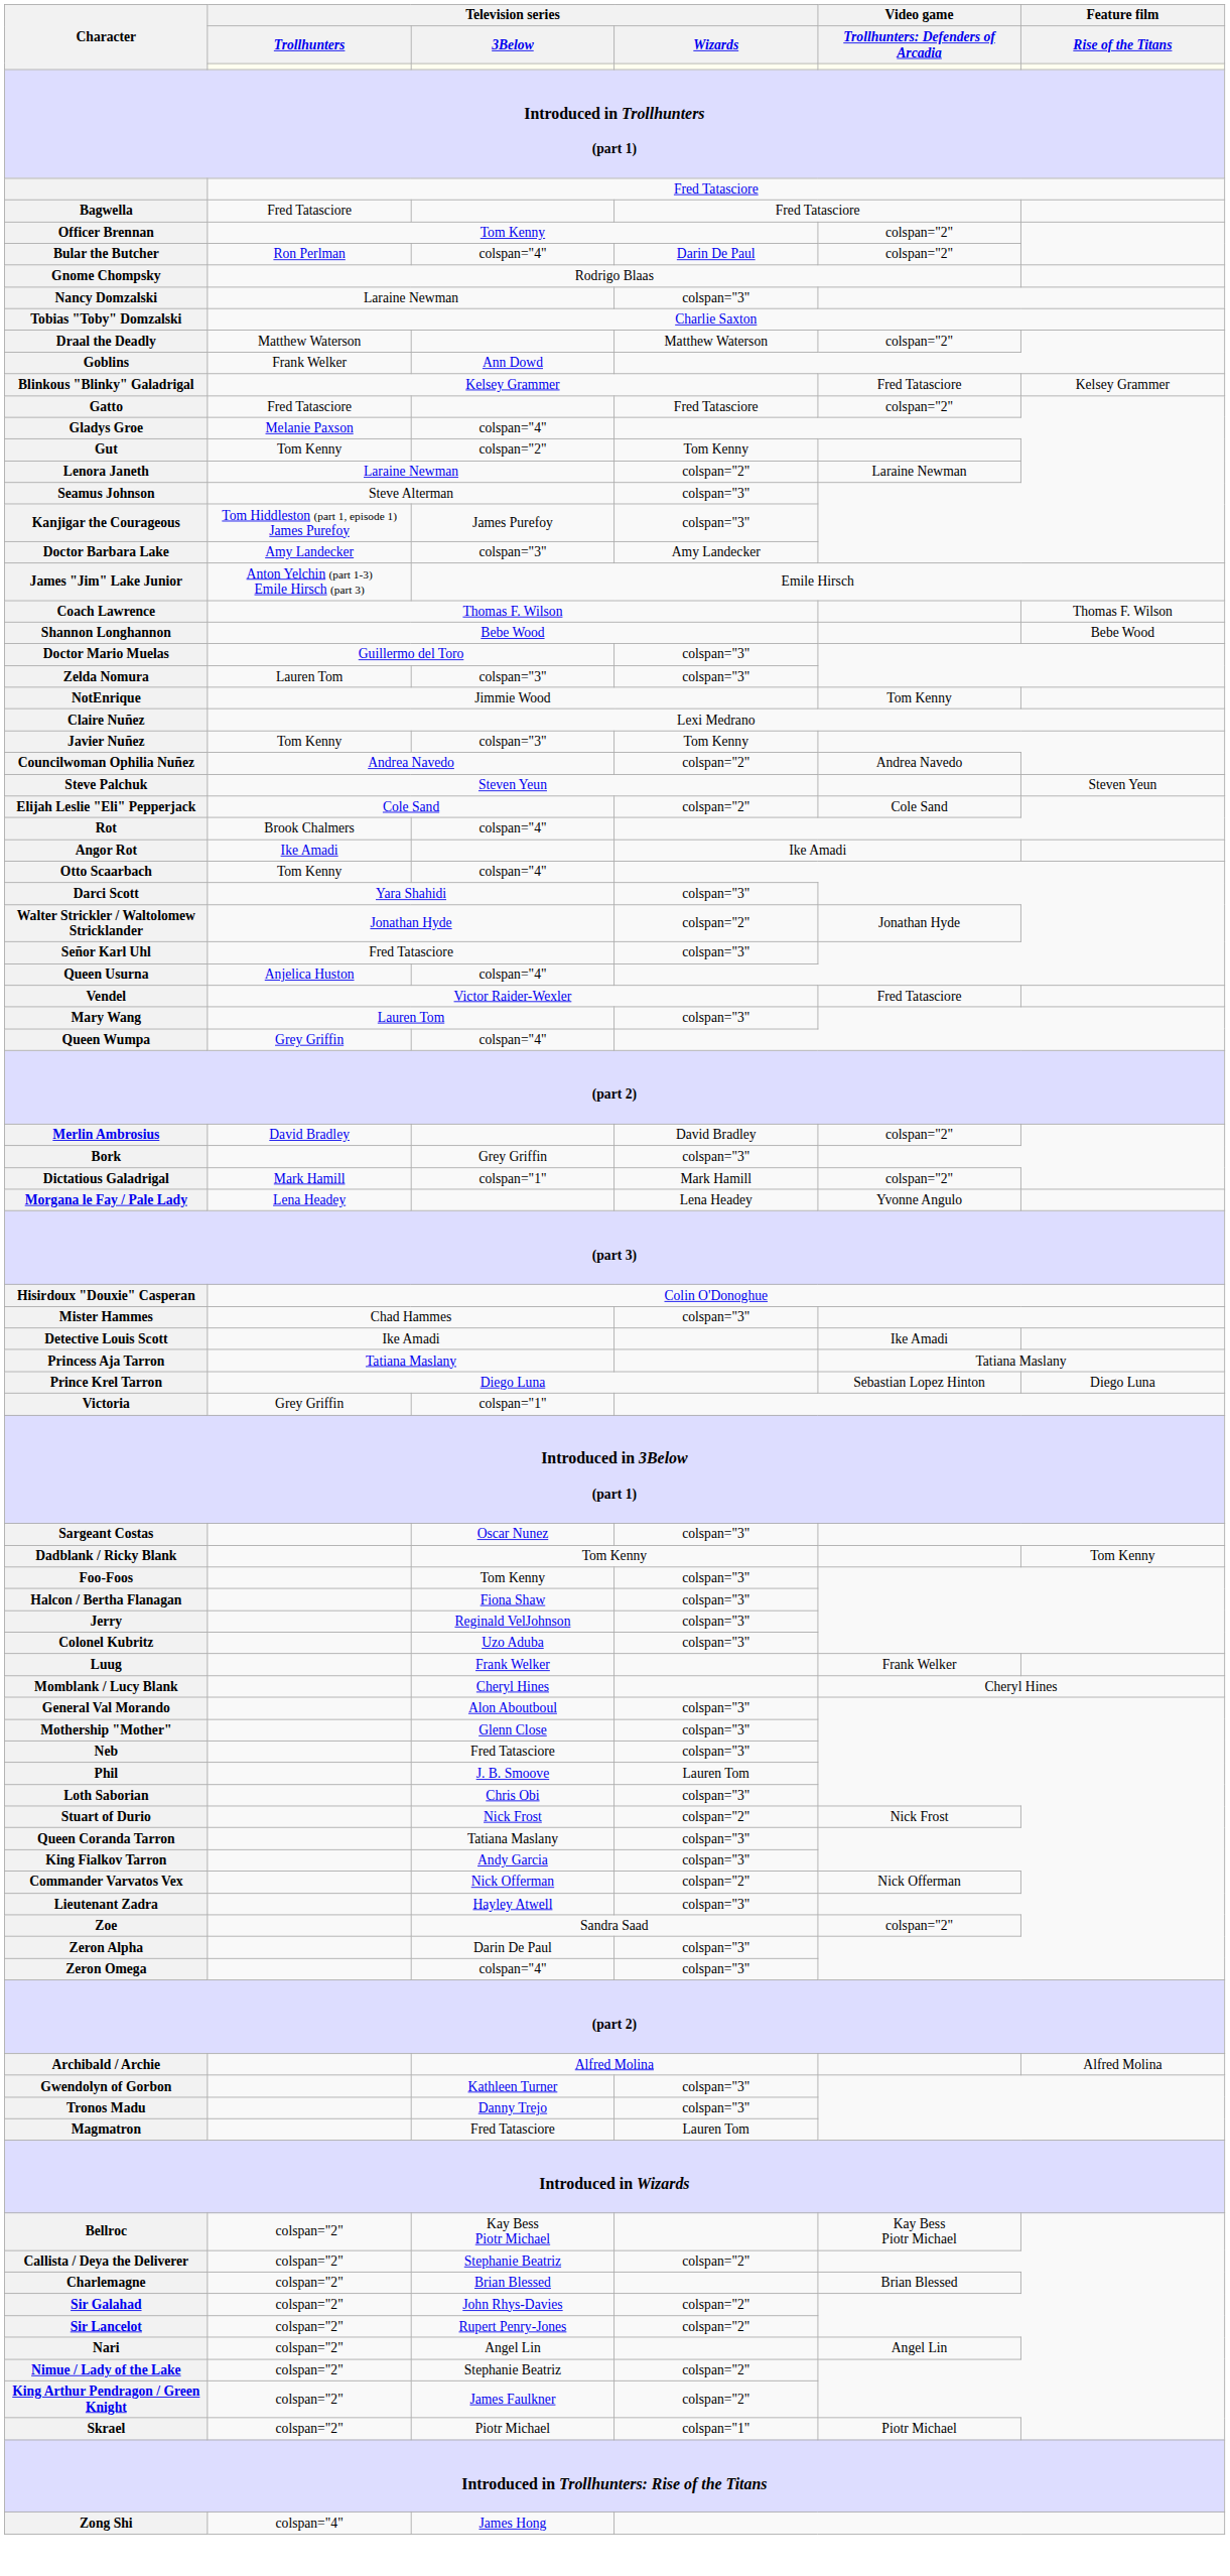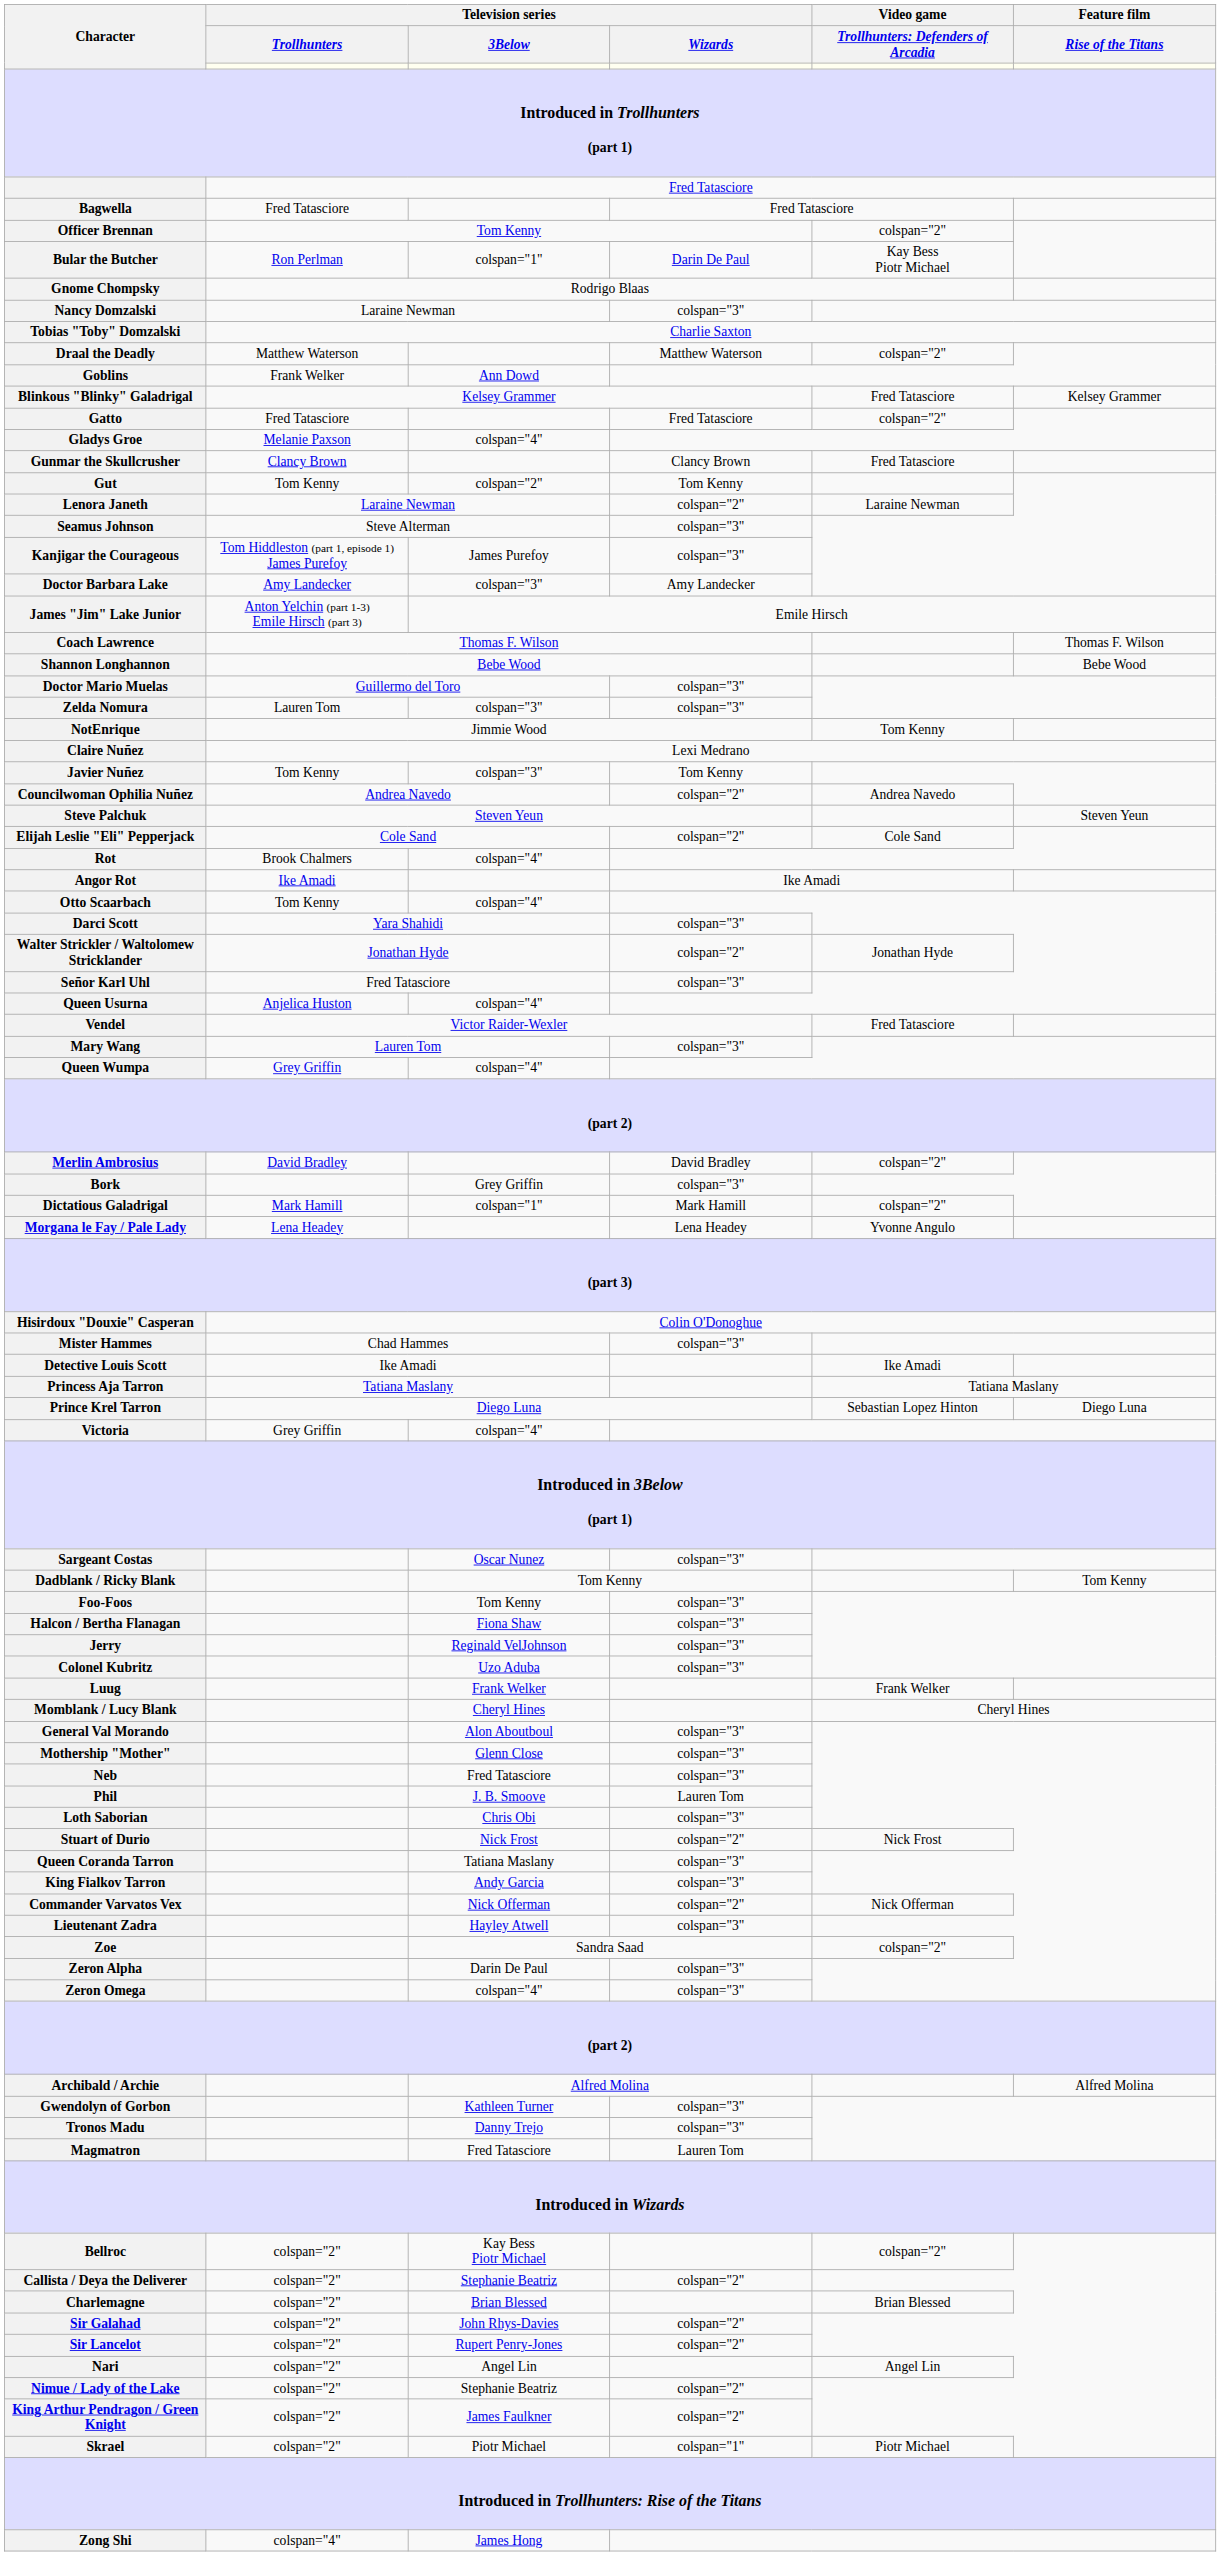Bular the Butcher | Television series / 3Below: colspan="4" -> colspan="1"
Bular the Butcher | column 5: colspan="2" -> Kay Bess Piotr Michael
+ row: Gunmar the Skullcrusher | Clancy Brown | Clancy Brown | Fred Tatasciore
Victoria | Television series / 3Below: colspan="1" -> colspan="4"
Bellroc | column 5: Kay Bess Piotr Michael -> colspan="2"
